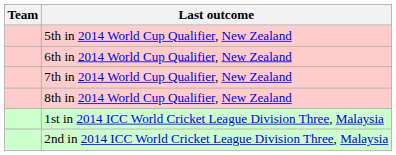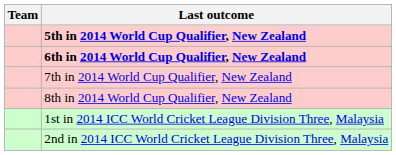5th in 2014 World Cup Qualifier, New Zealand | Last outcome: normal -> bold
6th in 2014 World Cup Qualifier, New Zealand | Last outcome: normal -> bold
